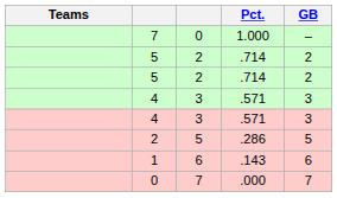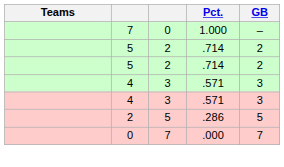- row: 1 | 6 | .143 | 6
